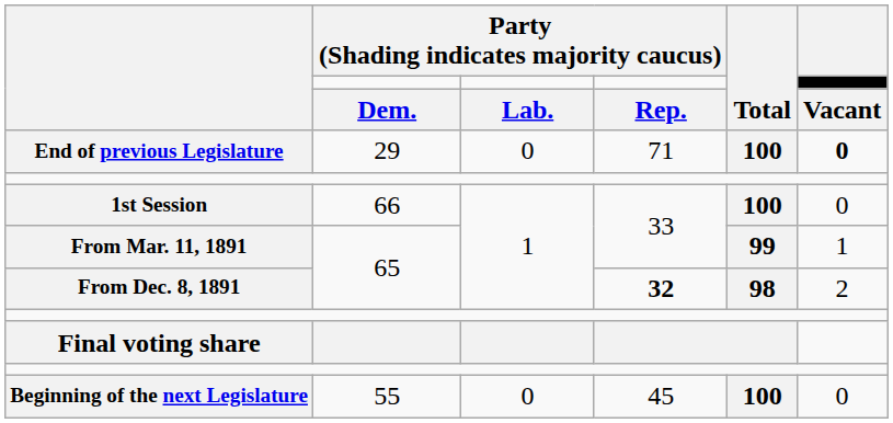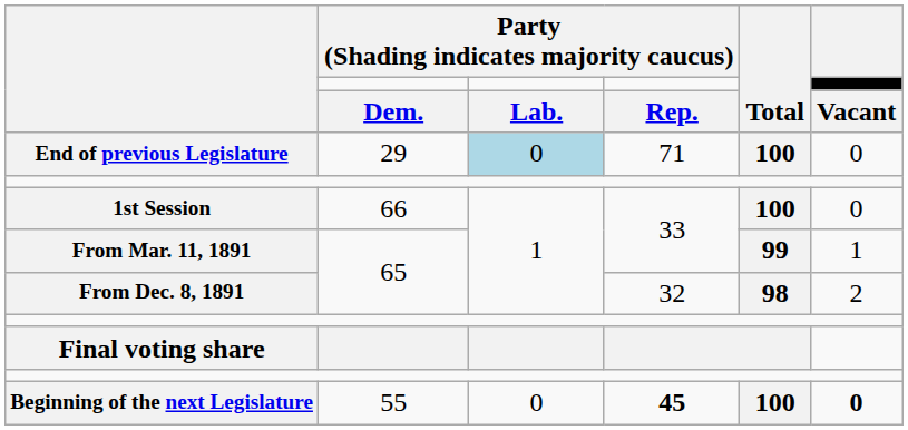End of previous Legislature | column 3: no background -> lightblue background
End of previous Legislature | column 6: bold -> normal
From Dec. 8, 1891 | column 4: bold -> normal
Beginning of the next Legislature | column 4: normal -> bold
Beginning of the next Legislature | column 6: normal -> bold
